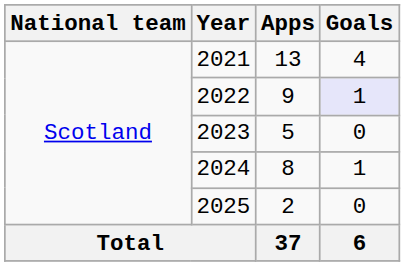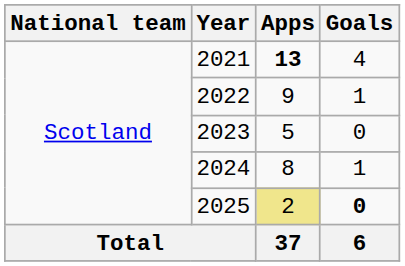2021 | Apps: normal -> bold
2022 | Goals: lavender background -> no background
2025 | Apps: no background -> khaki background
2025 | Goals: normal -> bold
